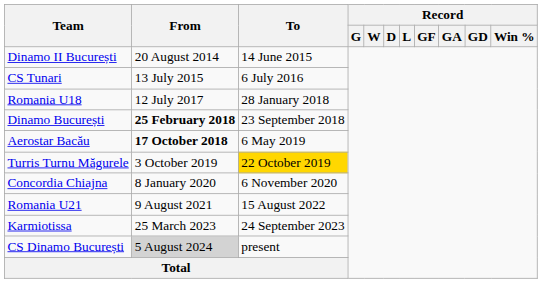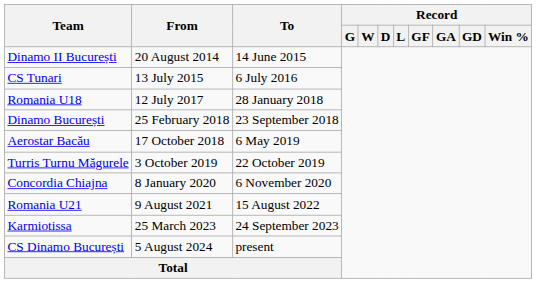Dinamo București | From: bold -> normal
Aerostar Bacău | From: bold -> normal
Turris Turnu Măgurele | To: gold background -> no background
CS Dinamo București | From: lightgrey background -> no background
